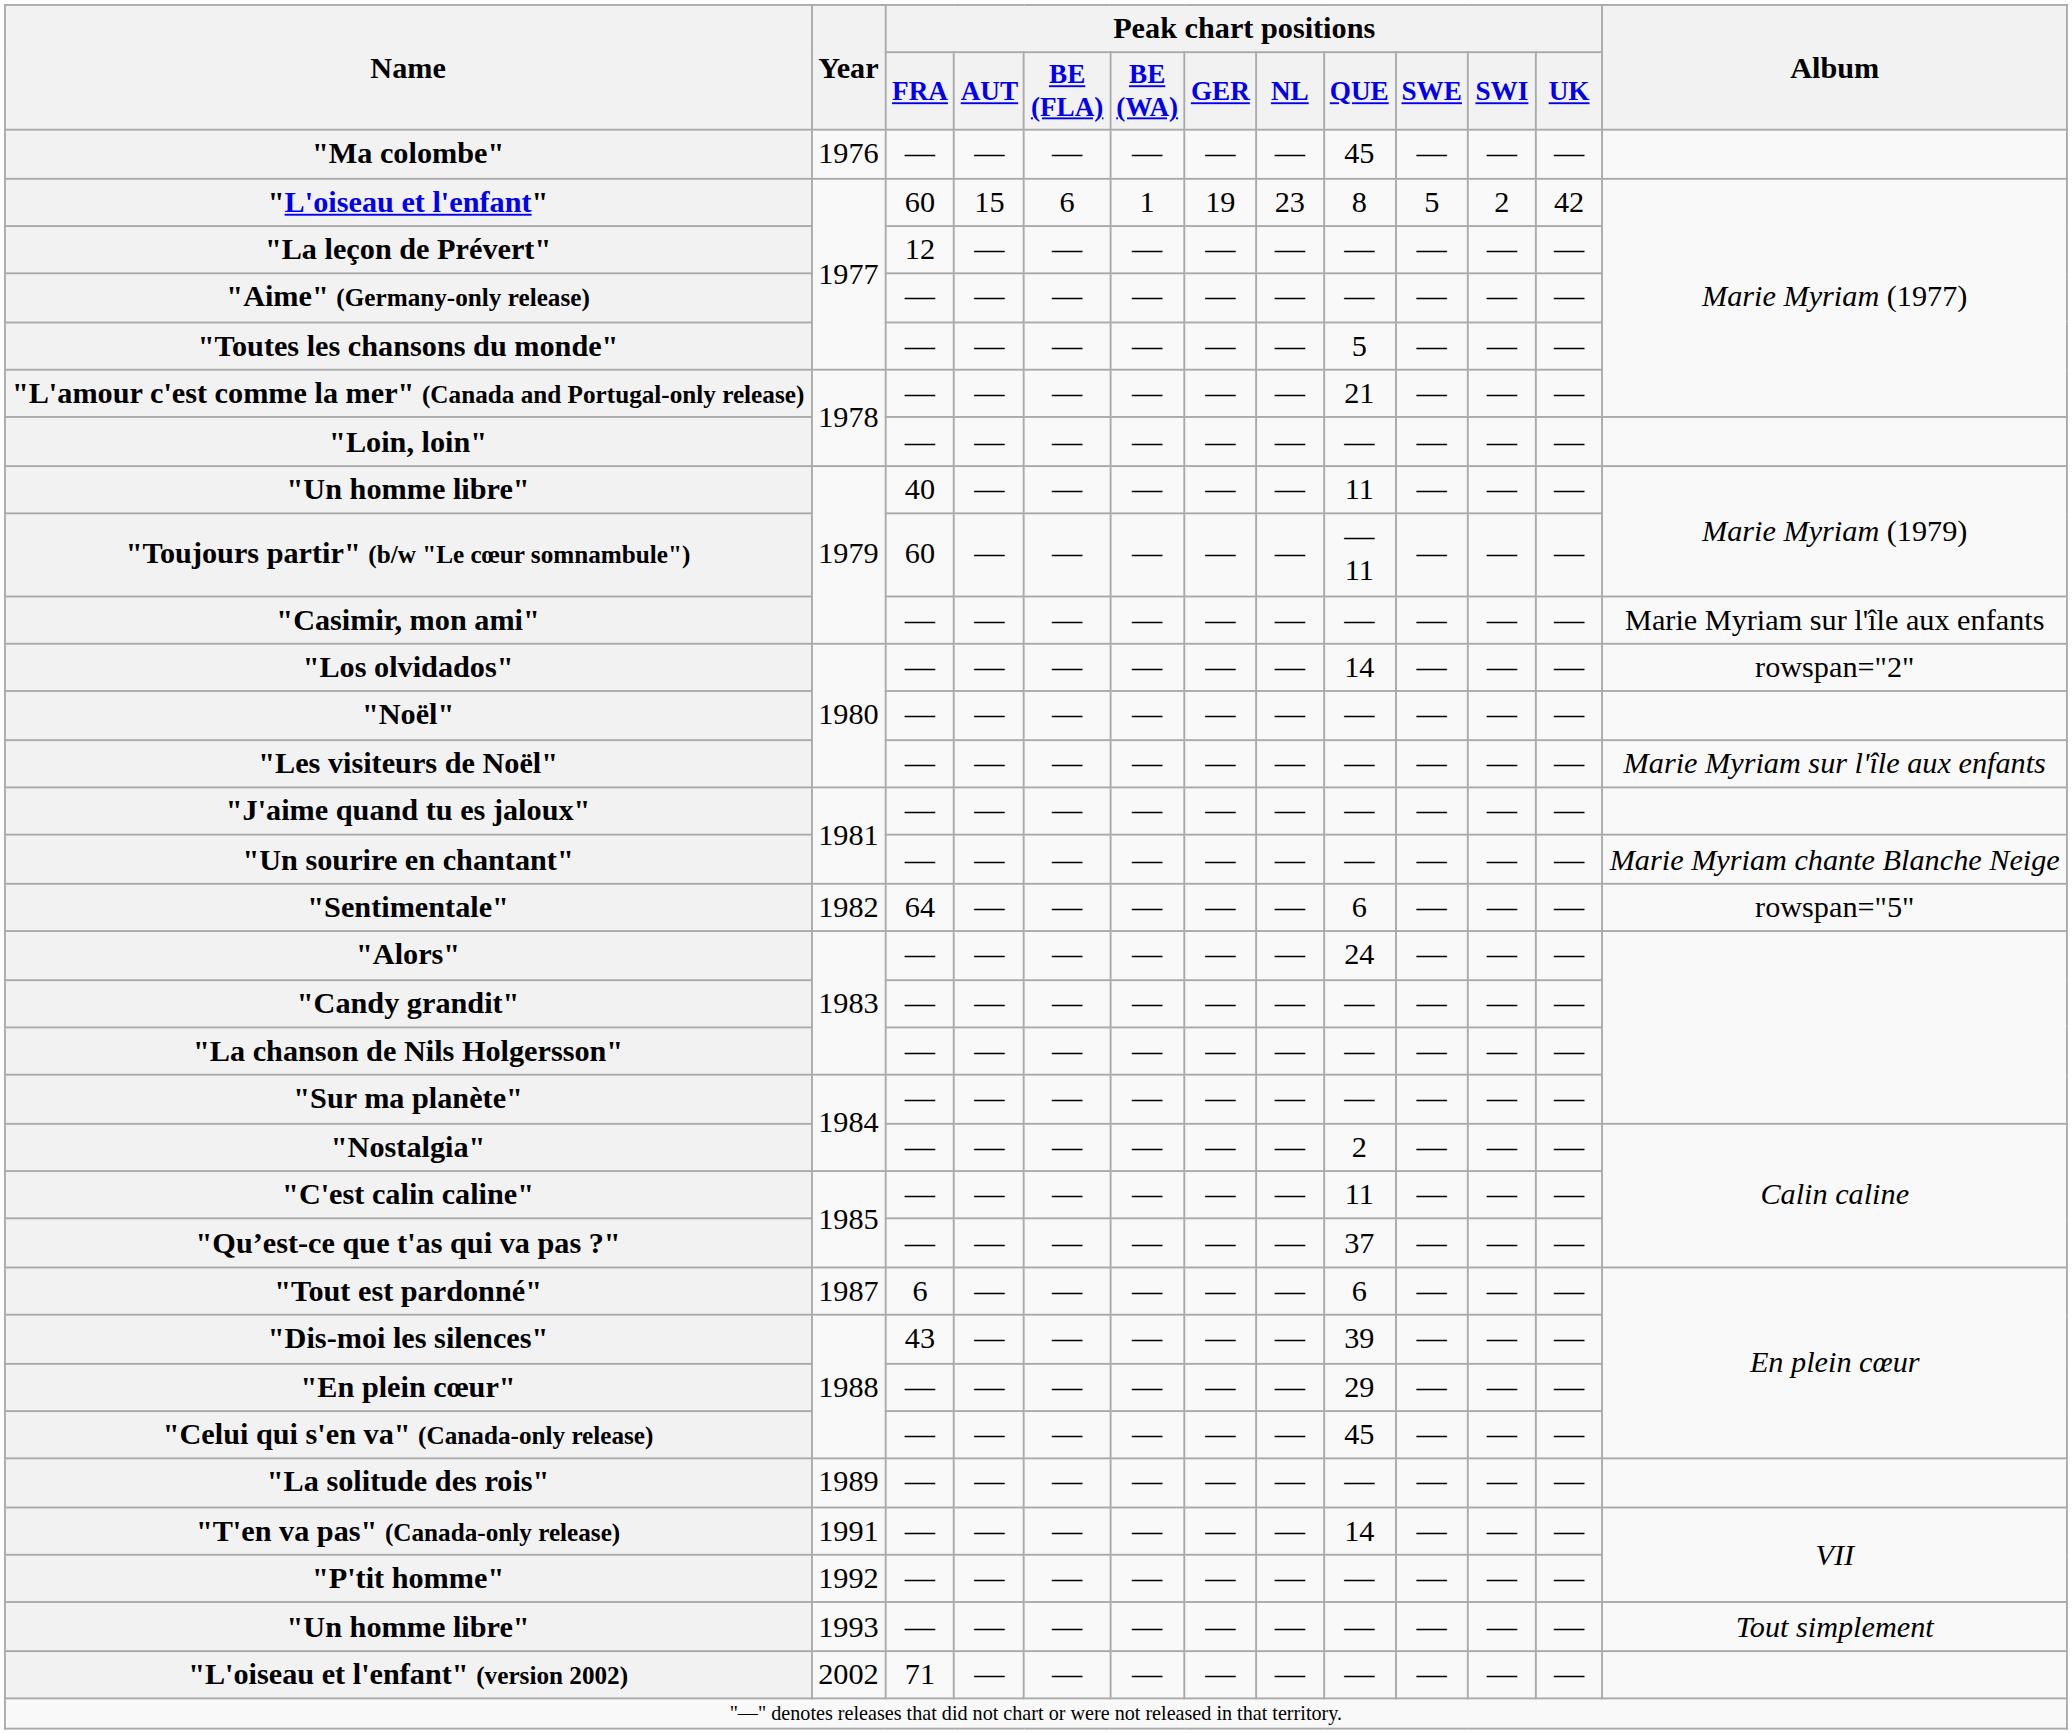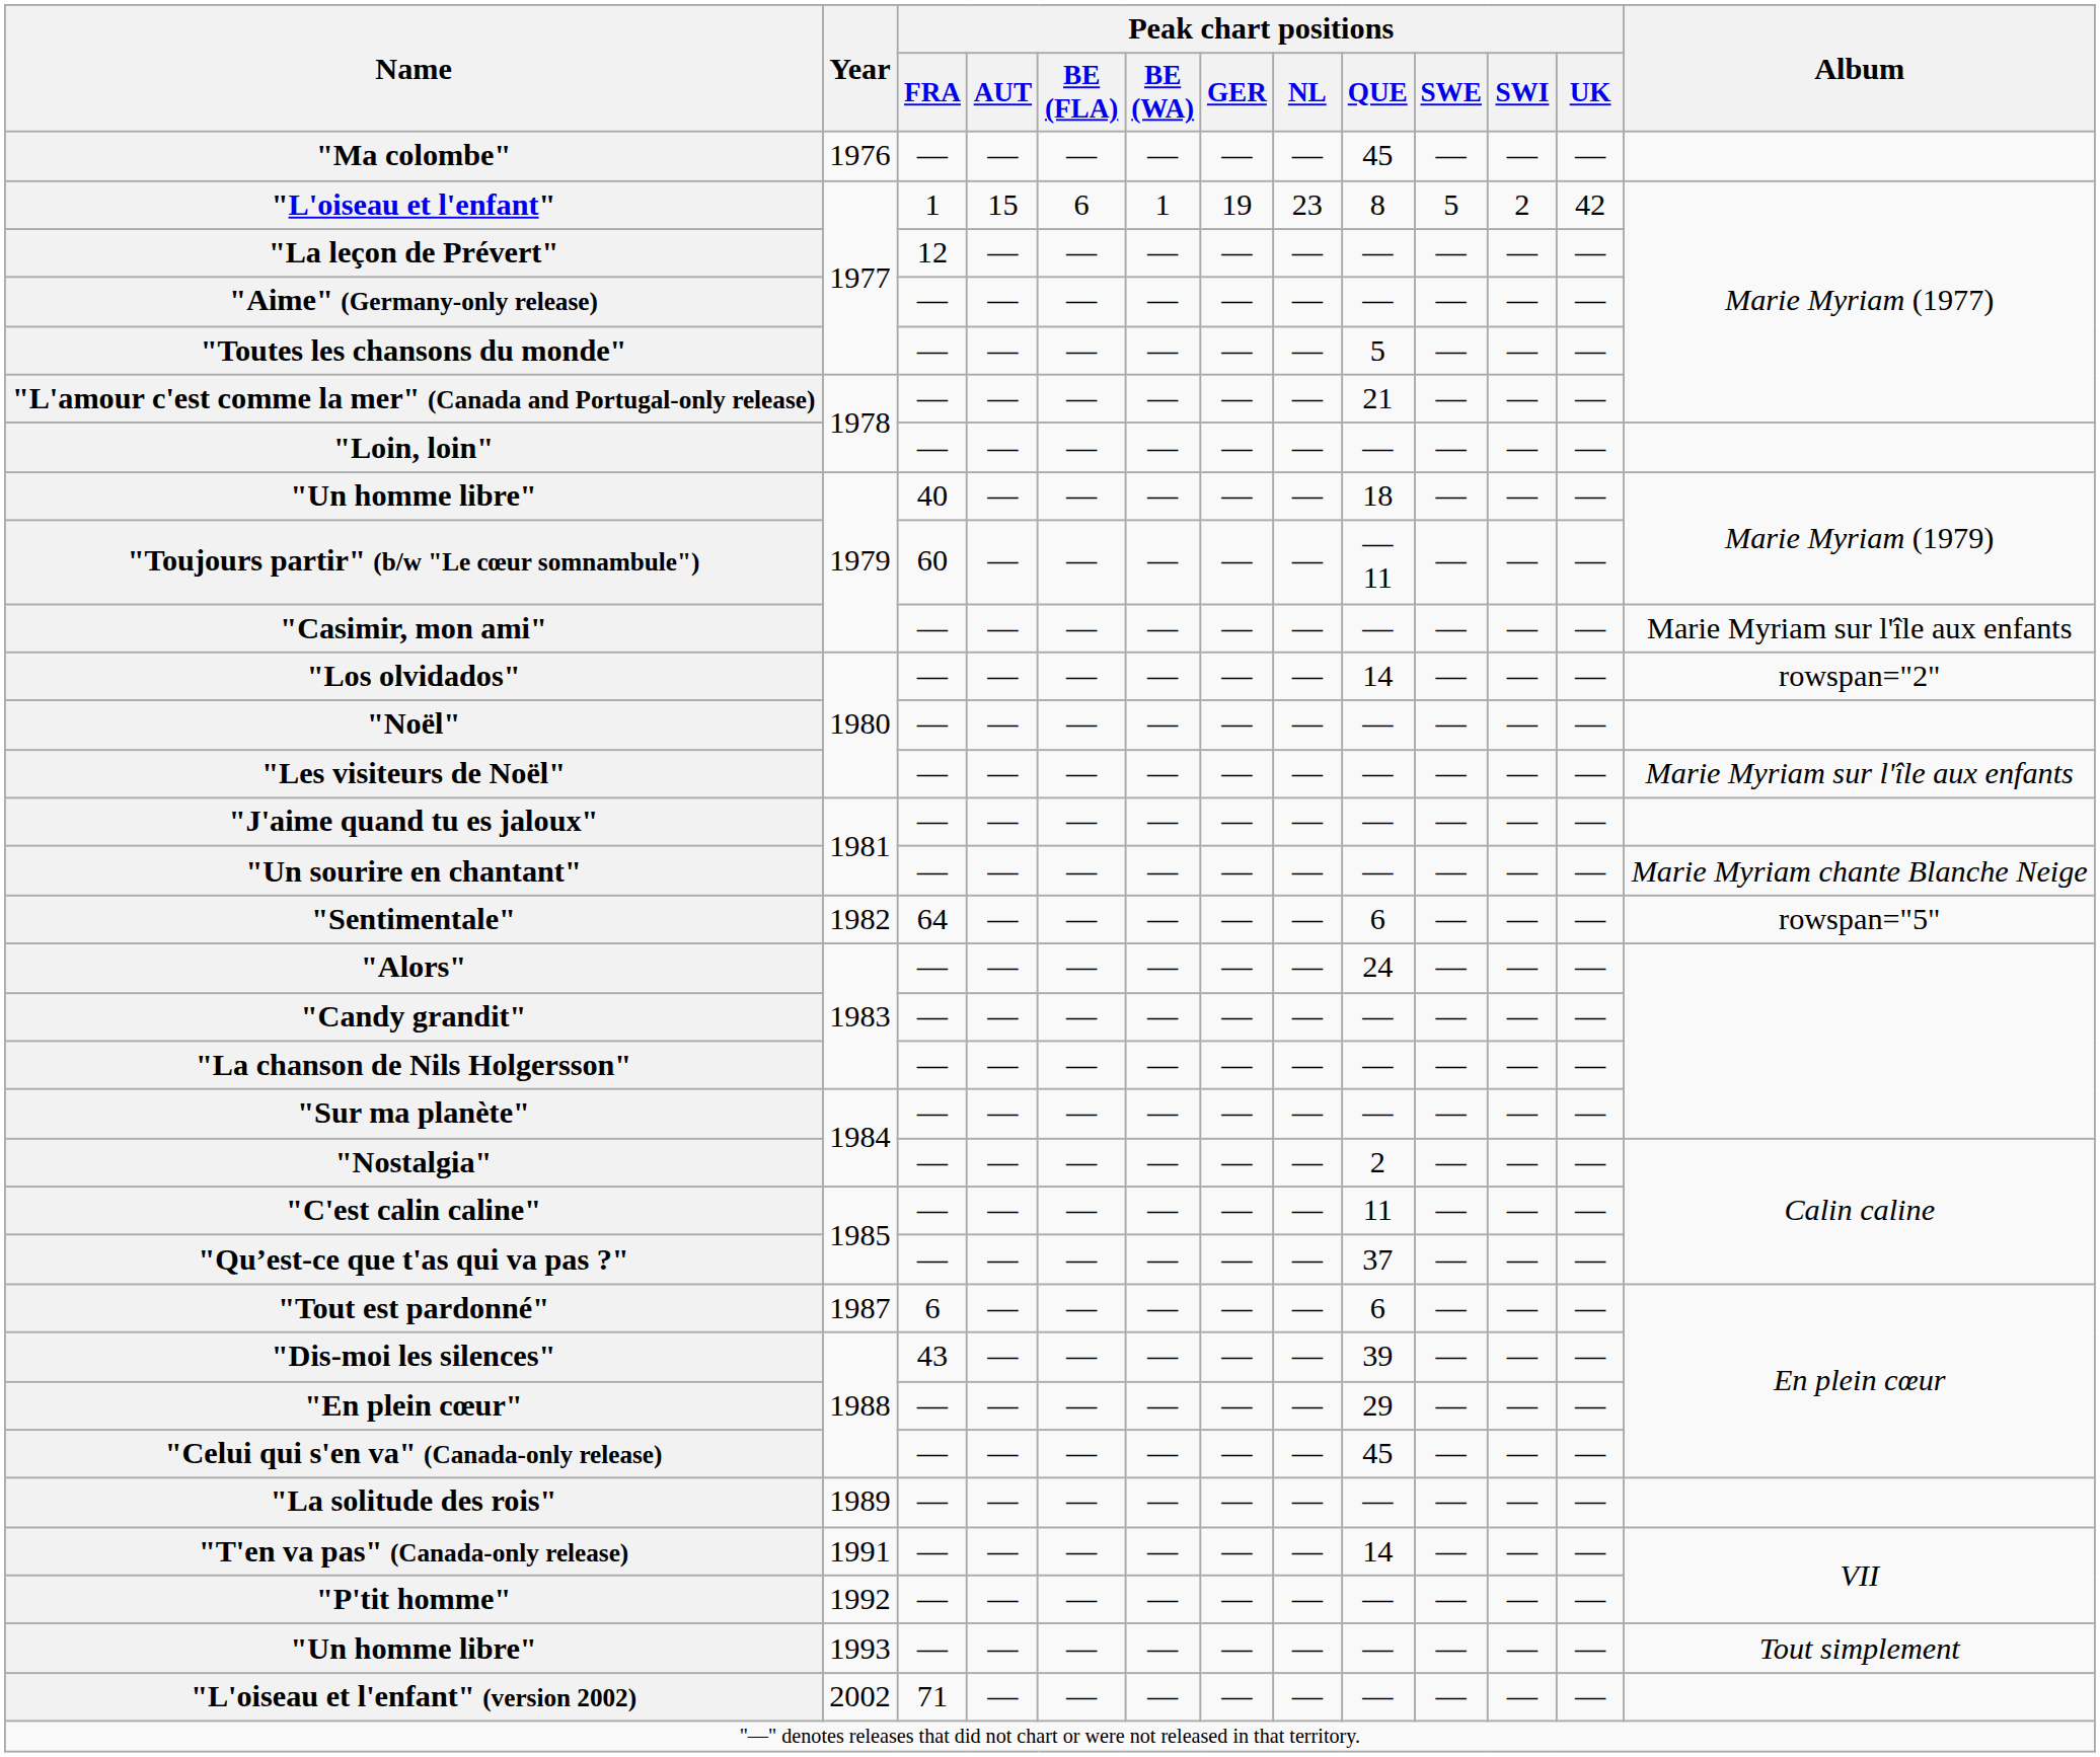"L'oiseau et l'enfant" | Peak chart positions / FRA: 60 -> 1
"Un homme libre" / 1979 | Peak chart positions / QUE: 11 -> 18
